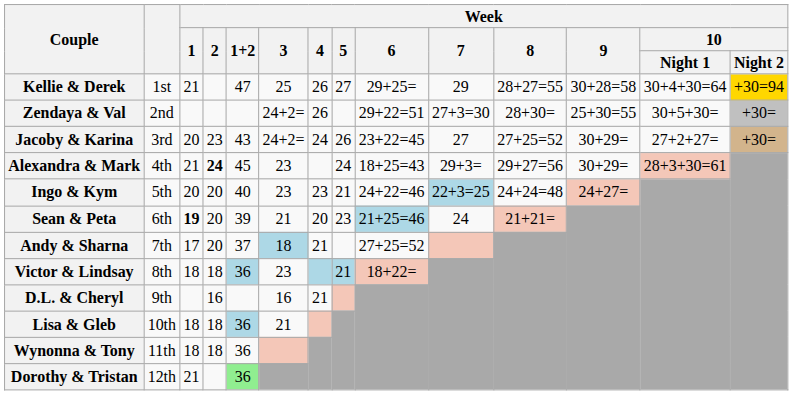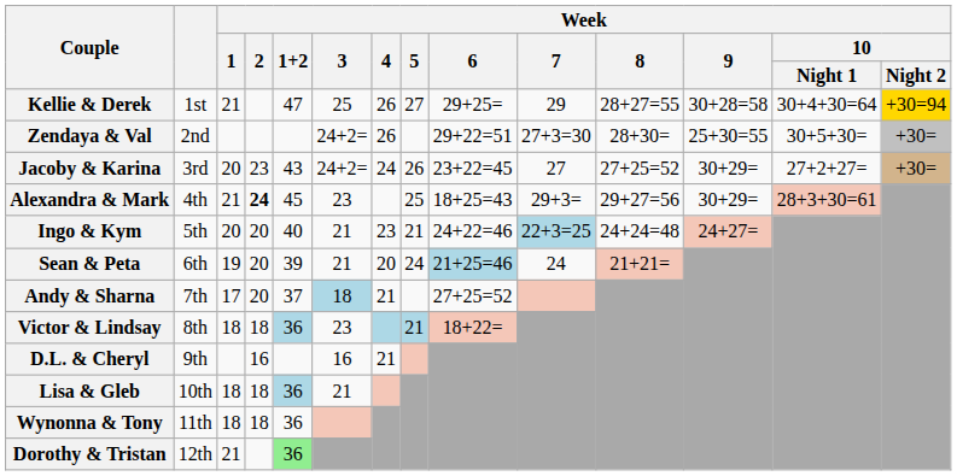Alexandra & Mark | Week / 5: 24 -> 25
Ingo & Kym | Week / 3: 23 -> 21
Sean & Peta | Week / 1: bold -> normal
Sean & Peta | Week / 5: 23 -> 24
